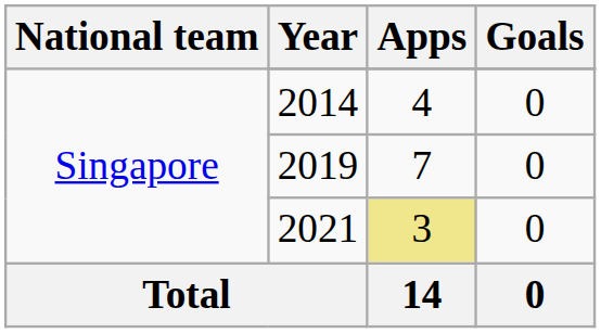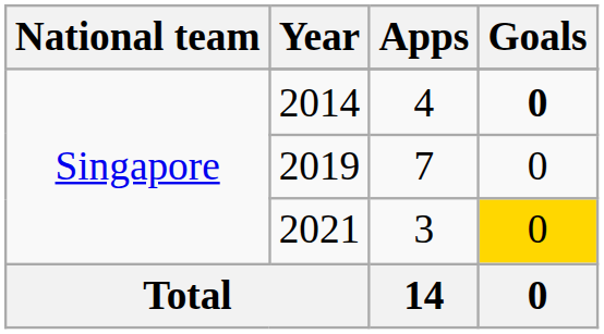2014 | Goals: normal -> bold
2021 | Apps: khaki background -> no background
2021 | Goals: no background -> gold background
